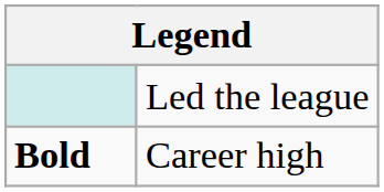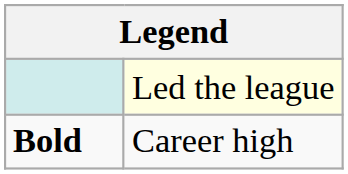row 2 | column 2: no background -> lightyellow background
